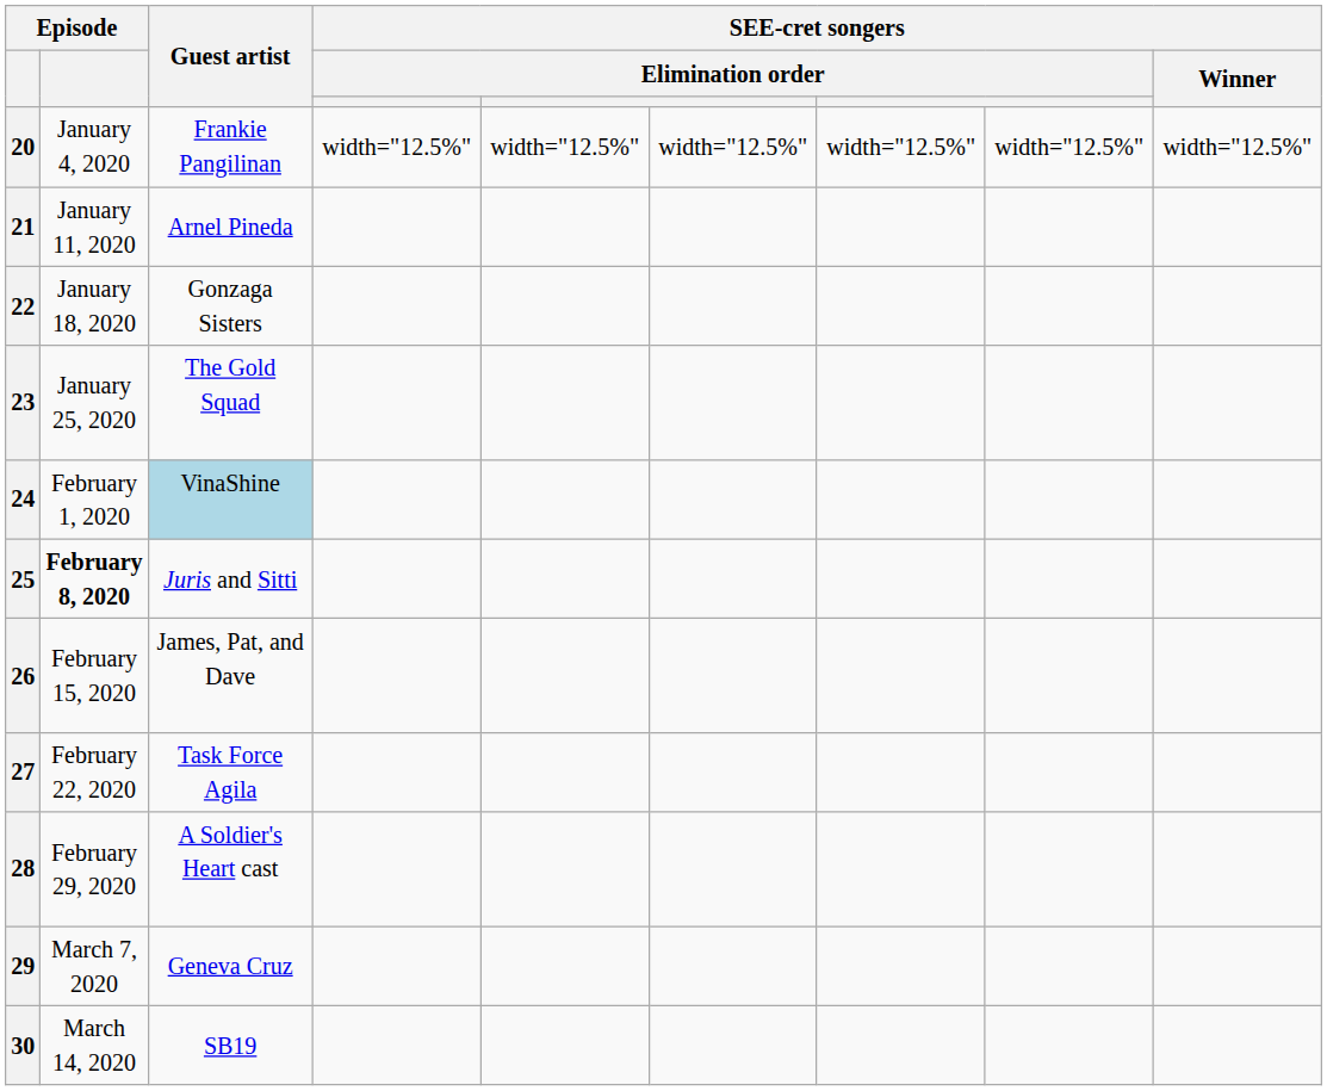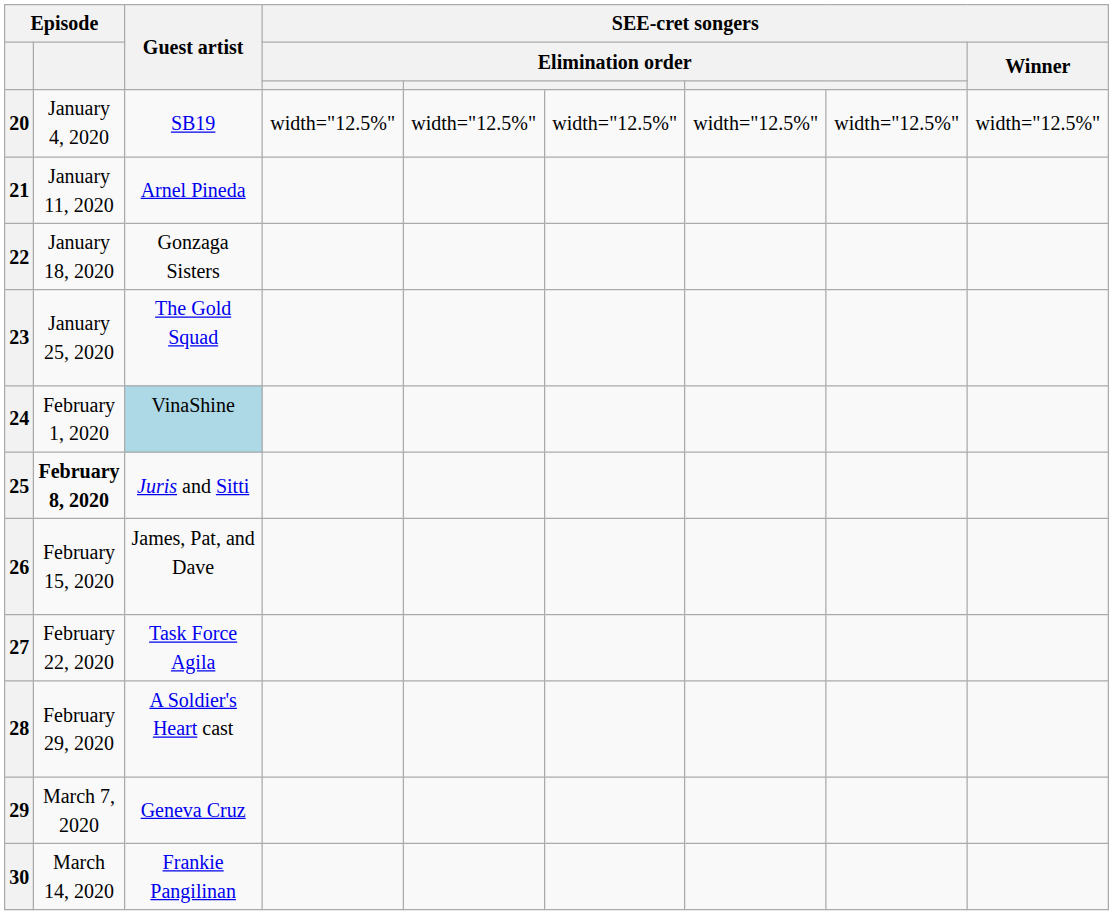20 | Guest artist: Frankie Pangilinan -> SB19
30 | Guest artist: SB19 -> Frankie Pangilinan
